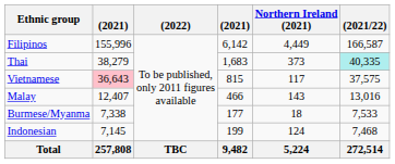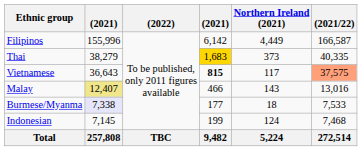Thai | column 4: no background -> gold background
Thai | (2021/22): paleturquoise background -> no background
Vietnamese | column 2: pink background -> no background
Vietnamese | column 4: normal -> bold
Vietnamese | (2021/22): no background -> lightsalmon background
Malay | column 2: no background -> khaki background
Burmese/Myanma | column 2: no background -> lavender background
